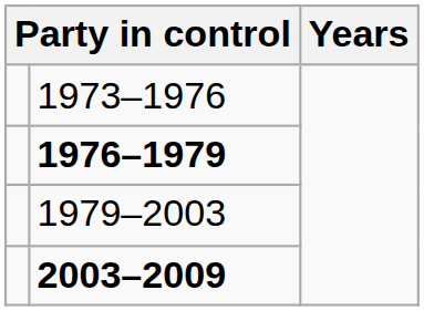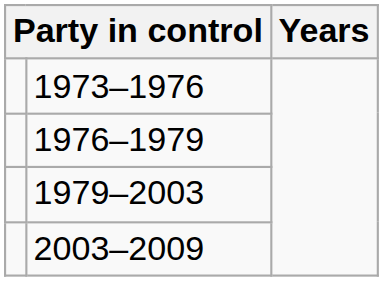1976–1979 | column 2: bold -> normal
2003–2009 | column 2: bold -> normal
